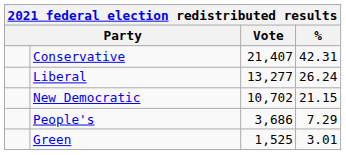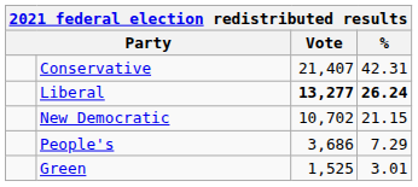Liberal | Vote: normal -> bold
Liberal | %: normal -> bold
